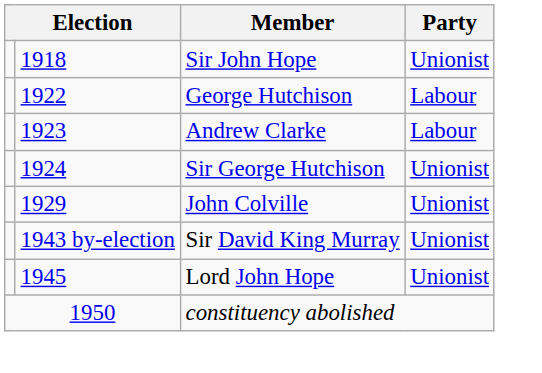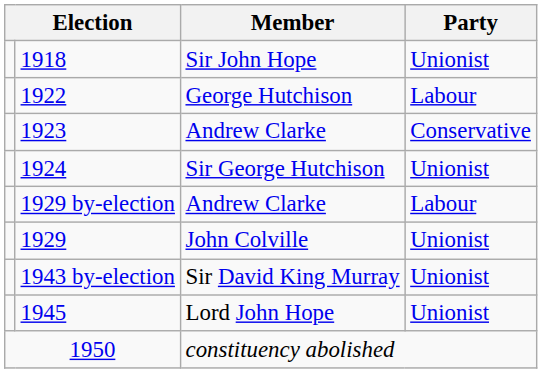1923 | Party: Labour -> Conservative
+ row: 1929 by-election | Andrew Clarke | Labour
